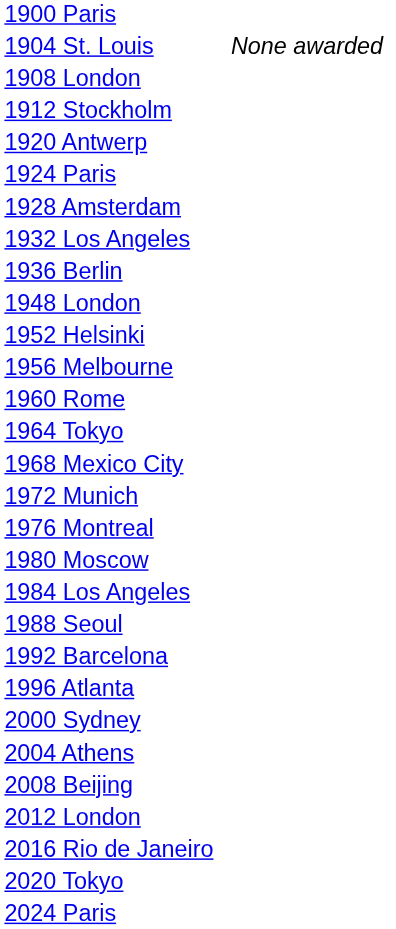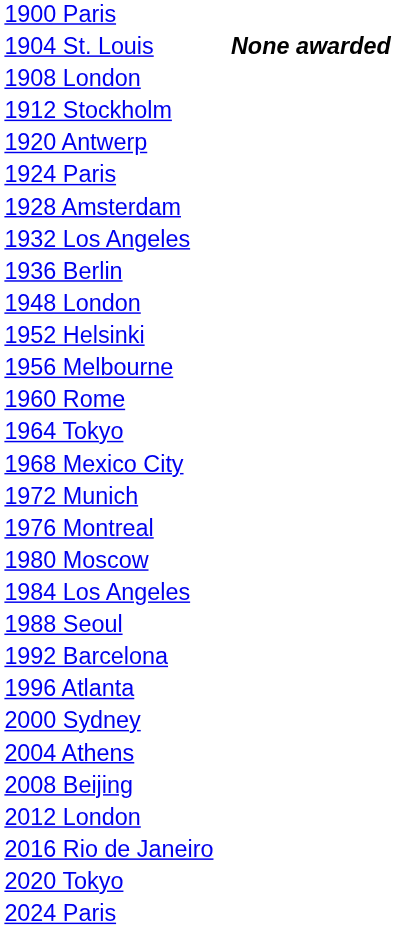1904 St. Louis | column 2: normal -> bold
